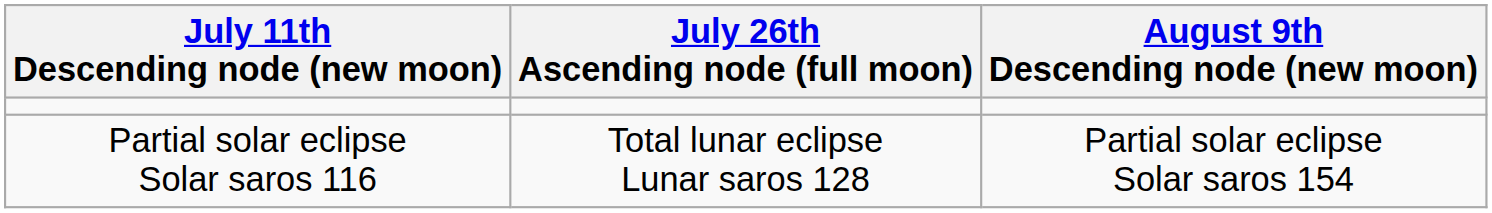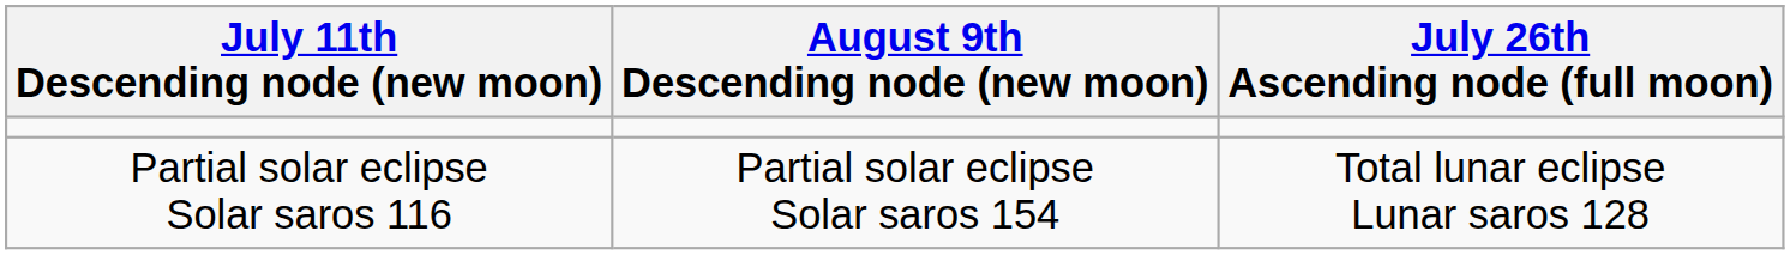columns swapped: July 26th Ascending node (full moon) <-> August 9th Descending node (new moon)
